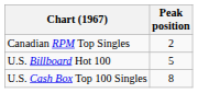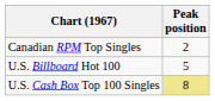U.S. Cash Box Top 100 Singles | Peak position: no background -> khaki background
